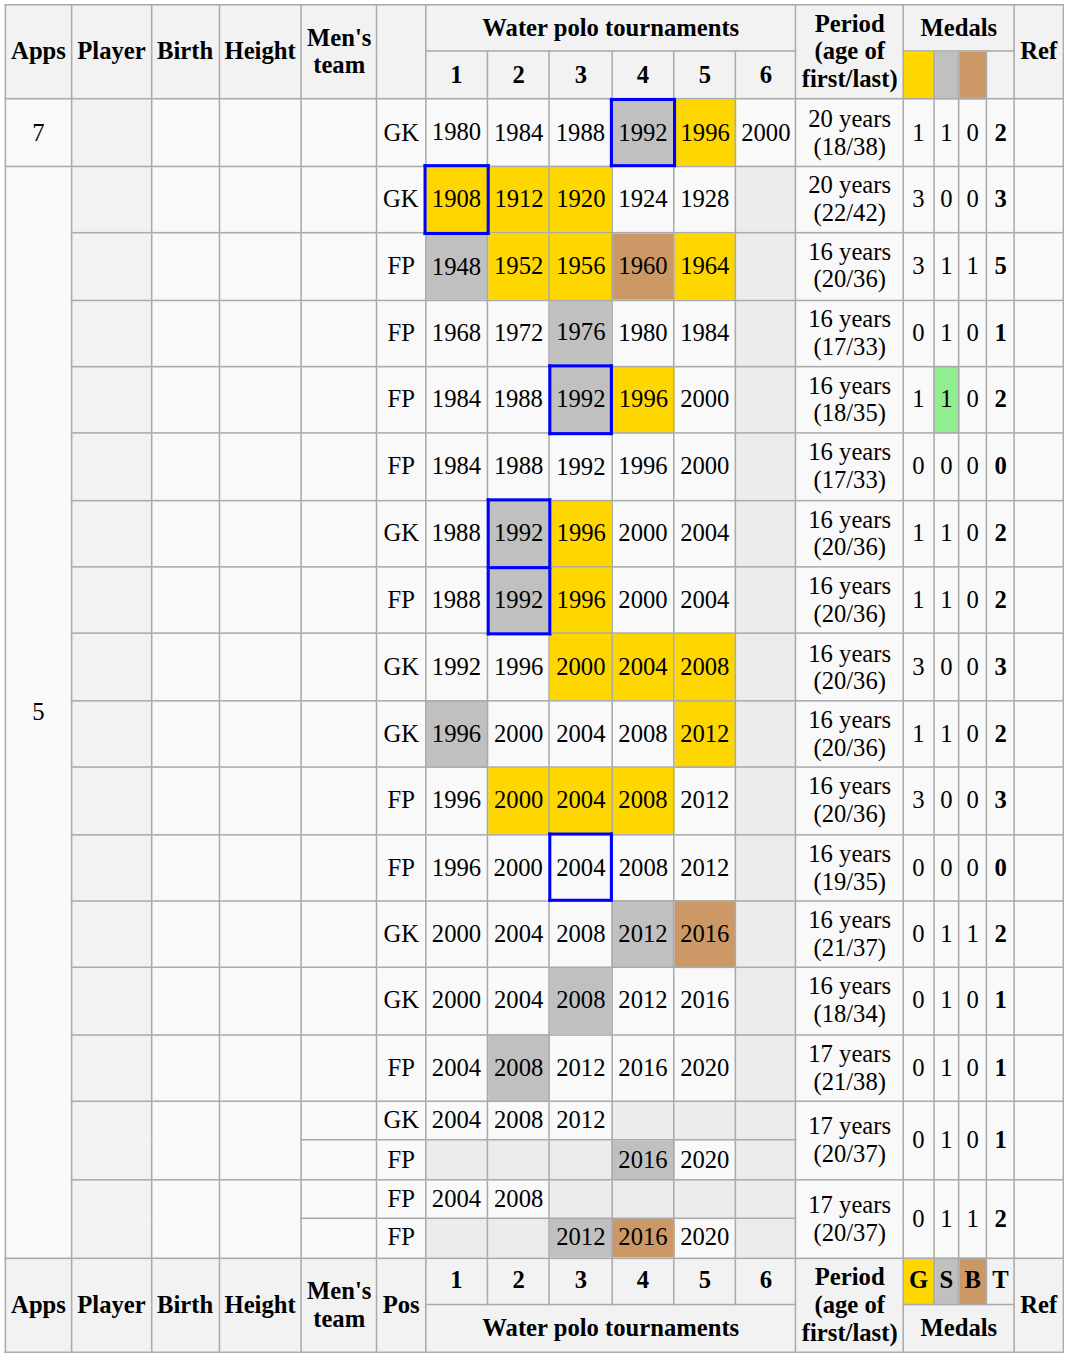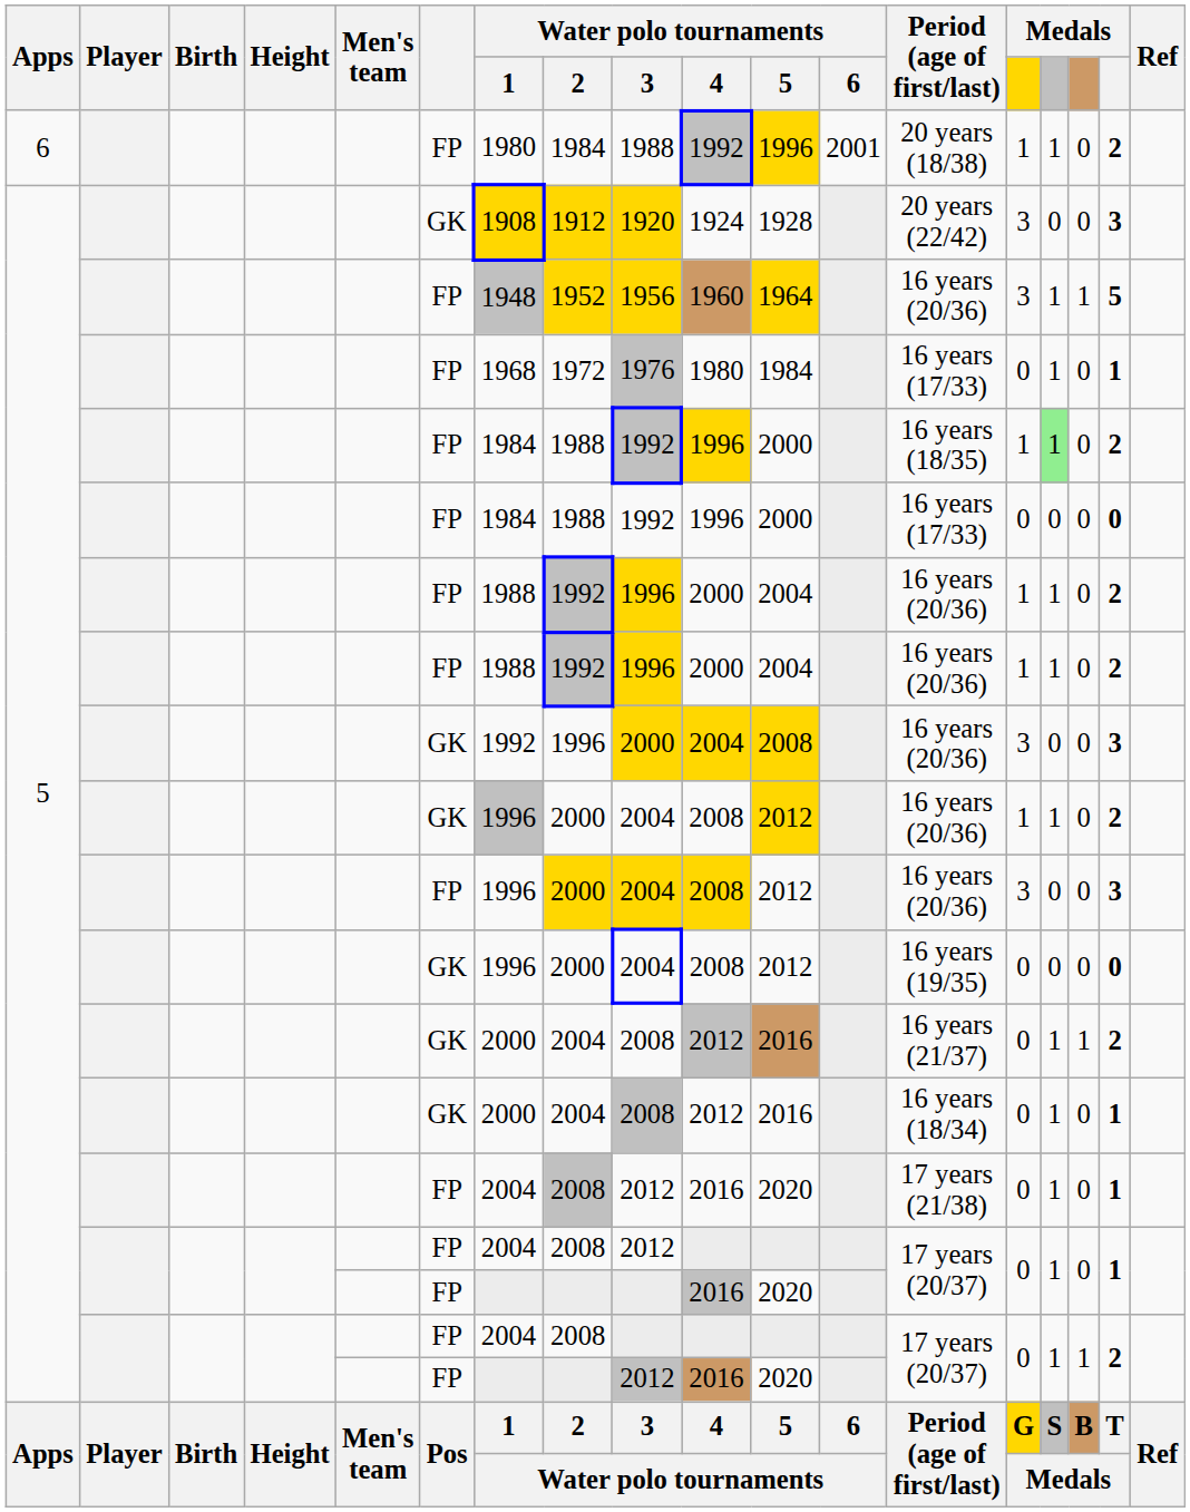row 3 | Apps: 7 -> 6
row 3 | column 6: GK -> FP
row 3 | Water polo tournaments / 6: 2000 -> 2001
row 9 | column 6: GK -> FP
row 14 | column 6: FP -> GK
row 18 | column 6: GK -> FP
